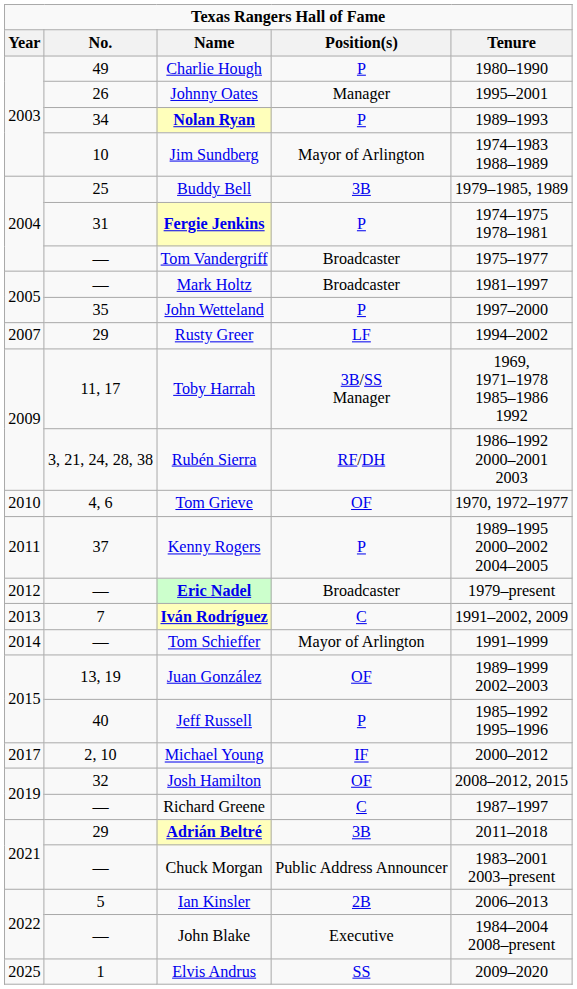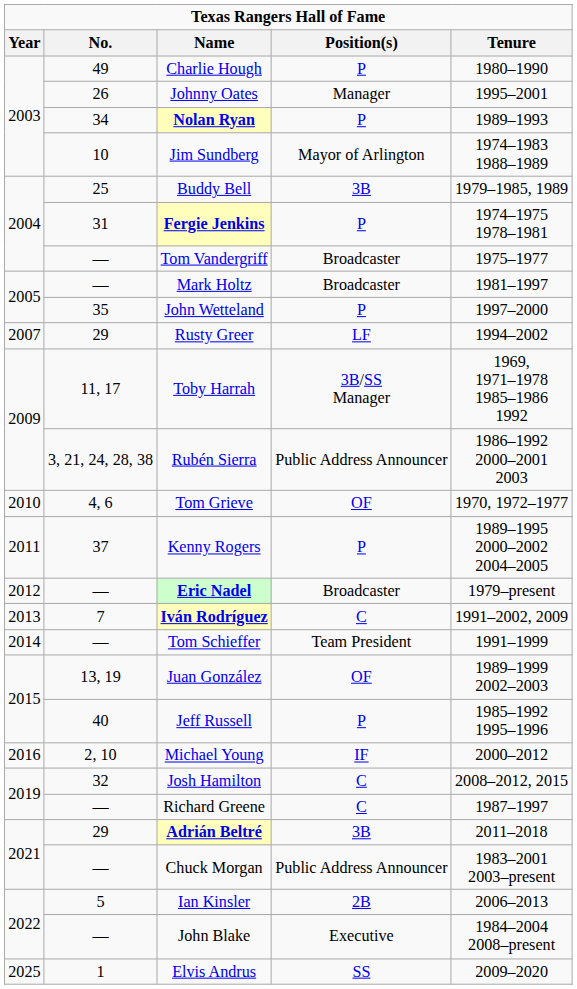Rubén Sierra | Position(s): RF/DH -> Public Address Announcer
Tom Schieffer | Position(s): Mayor of Arlington -> Team President
Michael Young | Year: 2017 -> 2016
Josh Hamilton | Position(s): OF -> C
